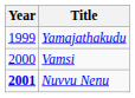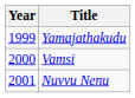Nuvvu Nenu | Year: bold -> normal
